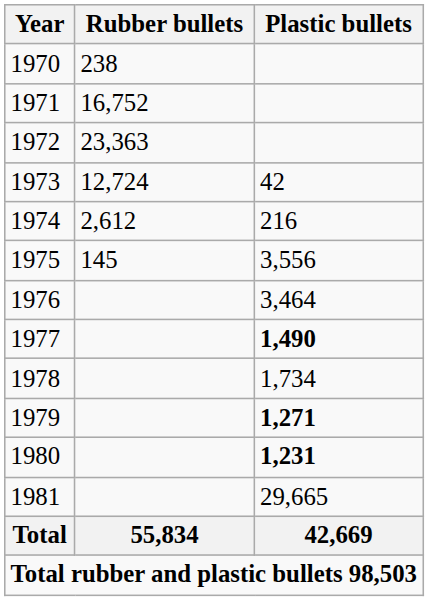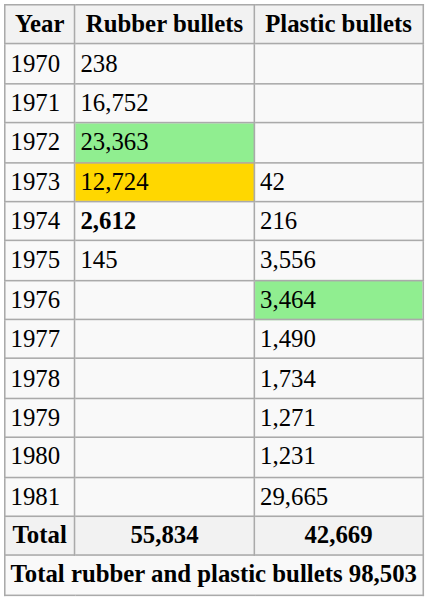1972 | Rubber bullets: no background -> lightgreen background
1973 | Rubber bullets: no background -> gold background
1974 | Rubber bullets: normal -> bold
1976 | Plastic bullets: no background -> lightgreen background
1977 | Plastic bullets: bold -> normal
1979 | Plastic bullets: bold -> normal
1980 | Plastic bullets: bold -> normal
